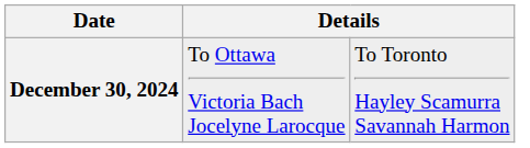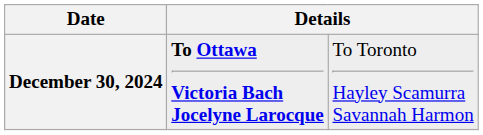December 30, 2024 | column 2: normal -> bold
